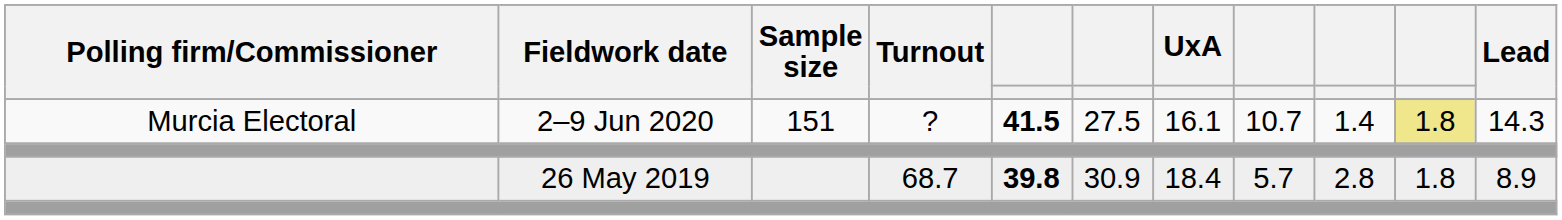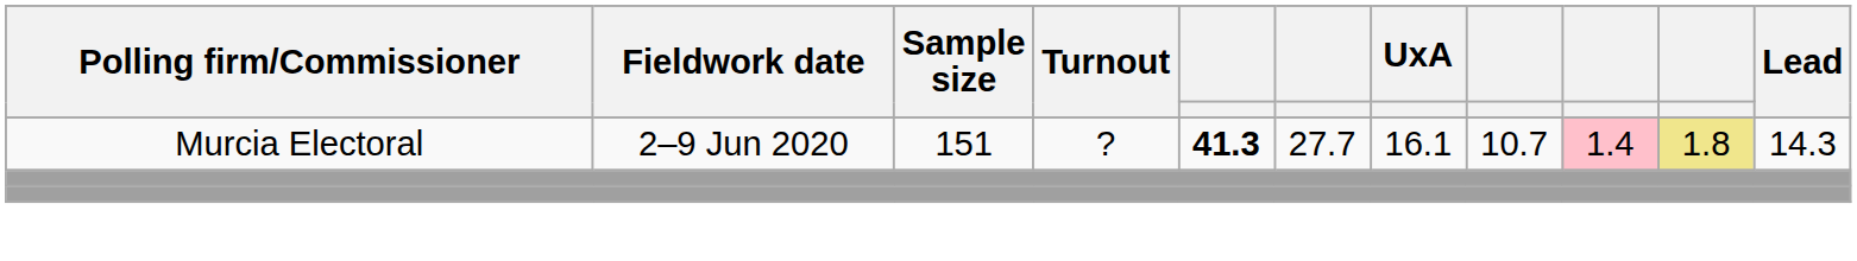2–9 Jun 2020 | column 5: 41.5 -> 41.3
2–9 Jun 2020 | column 6: 27.5 -> 27.7
2–9 Jun 2020 | column 9: no background -> pink background
- row: 26 May 2019 | 68.7 | 39.8 | 30.9 | 18.4 | 5.7 | 2.8 | 1.8 | 8.9
